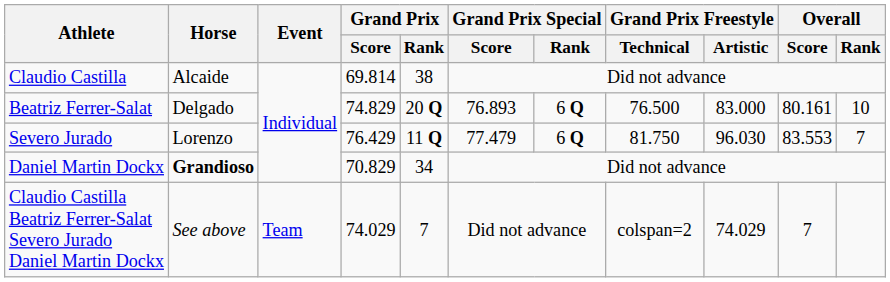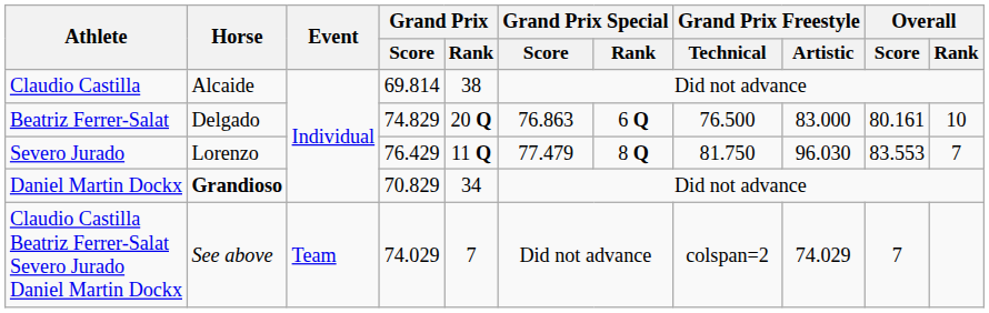Beatriz Ferrer-Salat | Grand Prix Special / Score: 76.893 -> 76.863
Severo Jurado | Grand Prix Special / Rank: 6 Q -> 8 Q
